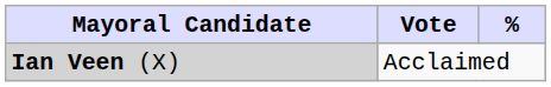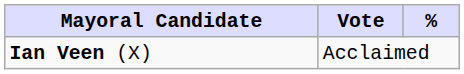Ian Veen (X) | Mayoral Candidate: lightgrey background -> no background
